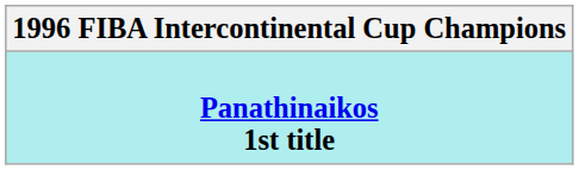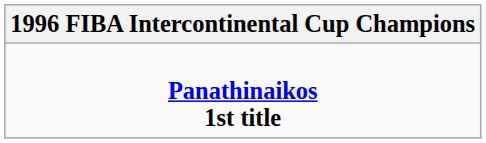row 2 | column 1: paleturquoise background -> no background
